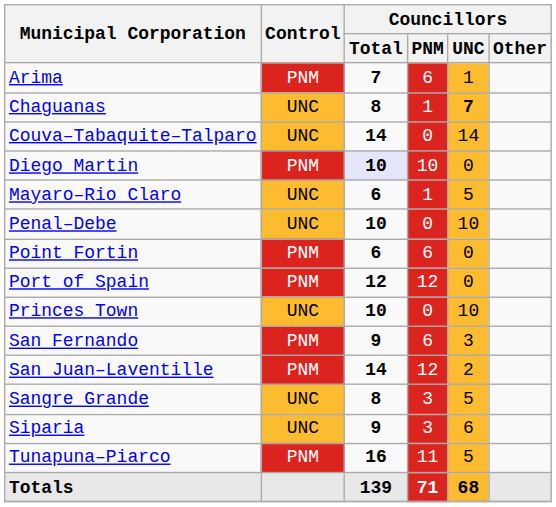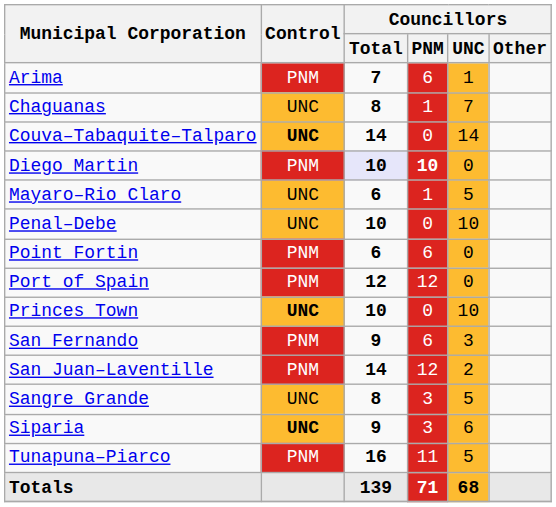Chaguanas | Councillors / UNC: bold -> normal
Couva–Tabaquite–Talparo | Control: normal -> bold
Diego Martin | Councillors / PNM: normal -> bold
Princes Town | Control: normal -> bold
Siparia | Control: normal -> bold
